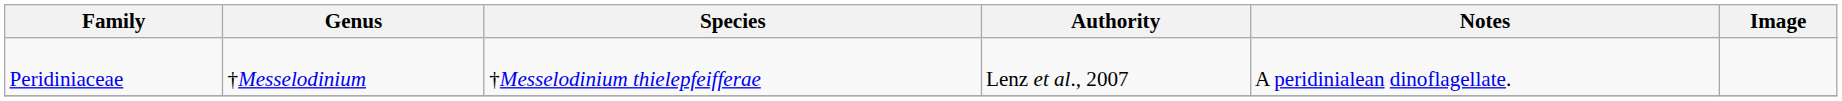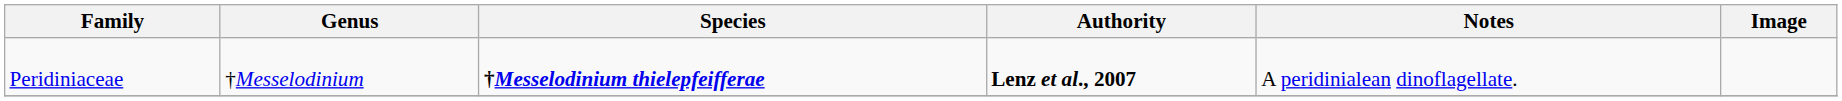Peridiniaceae | Species: normal -> bold
Peridiniaceae | Authority: normal -> bold
